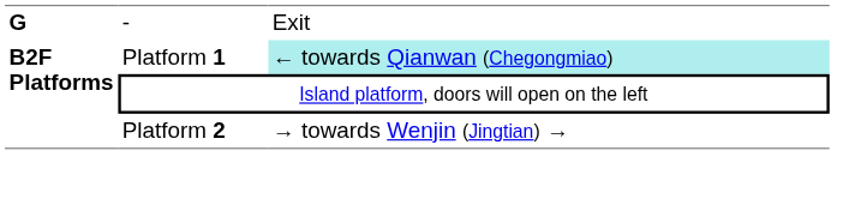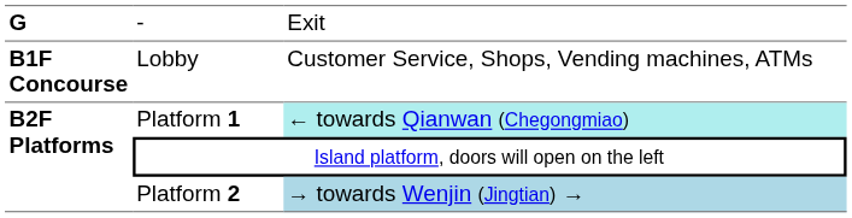+ row: B1F Concourse | Lobby | Customer Service, Shops, Vending machines, ATMs
Platform 2 | column 3: no background -> lightblue background
